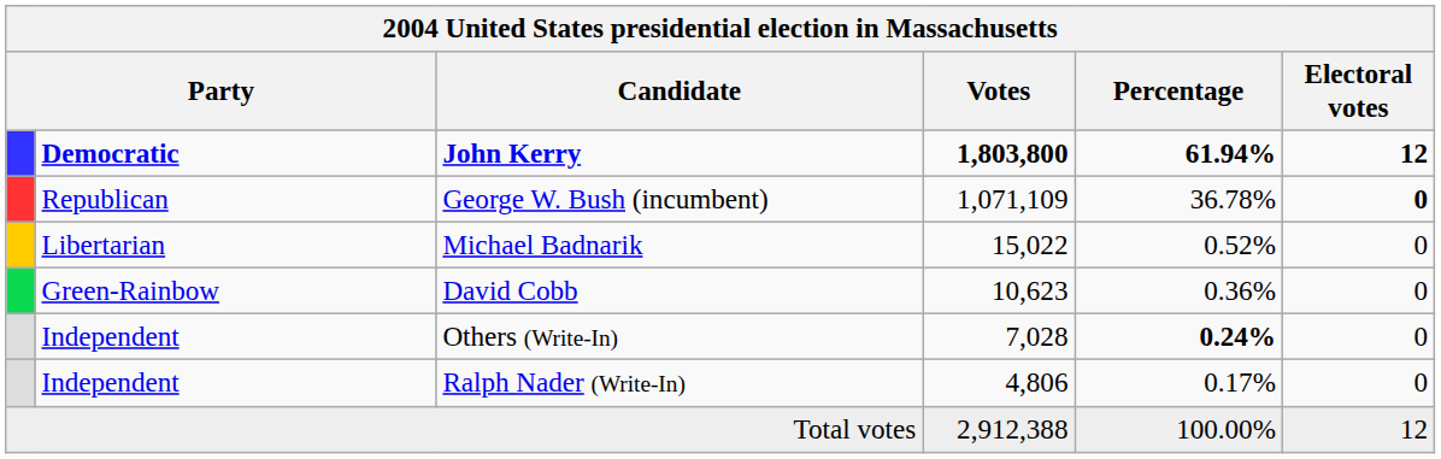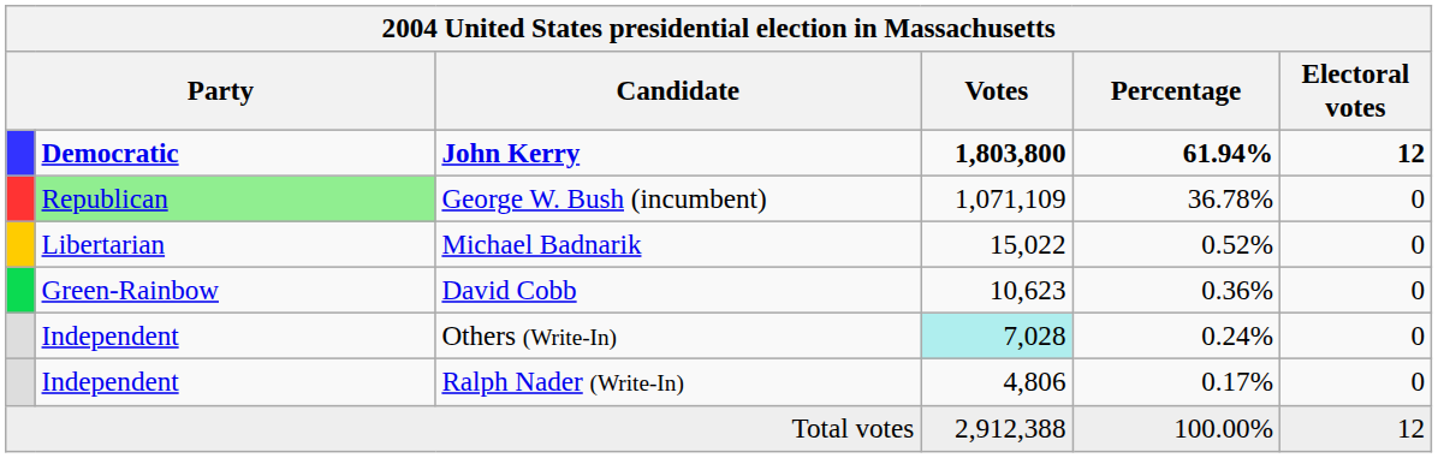George W. Bush (incumbent) | column 2: no background -> lightgreen background
George W. Bush (incumbent) | Electoral votes: bold -> normal
Others (Write-In) | Votes: no background -> paleturquoise background
Others (Write-In) | Percentage: bold -> normal
